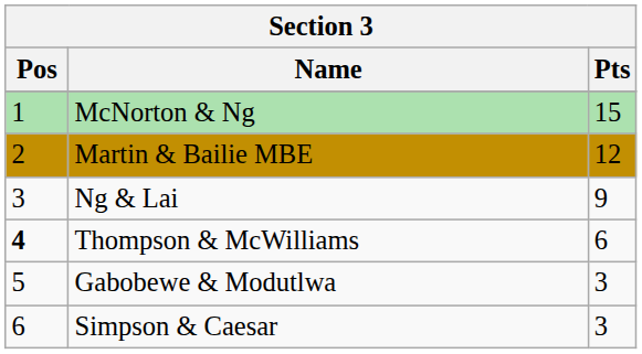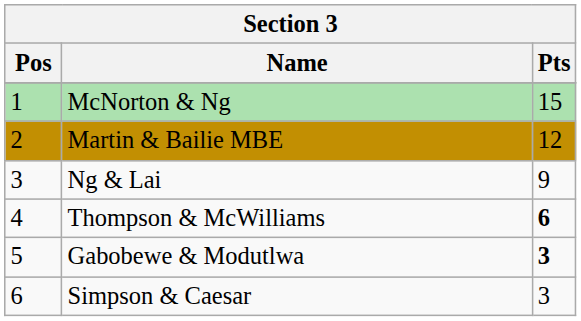Thompson & McWilliams | Pos: bold -> normal
Thompson & McWilliams | Pts: normal -> bold
Gabobewe & Modutlwa | Pts: normal -> bold
